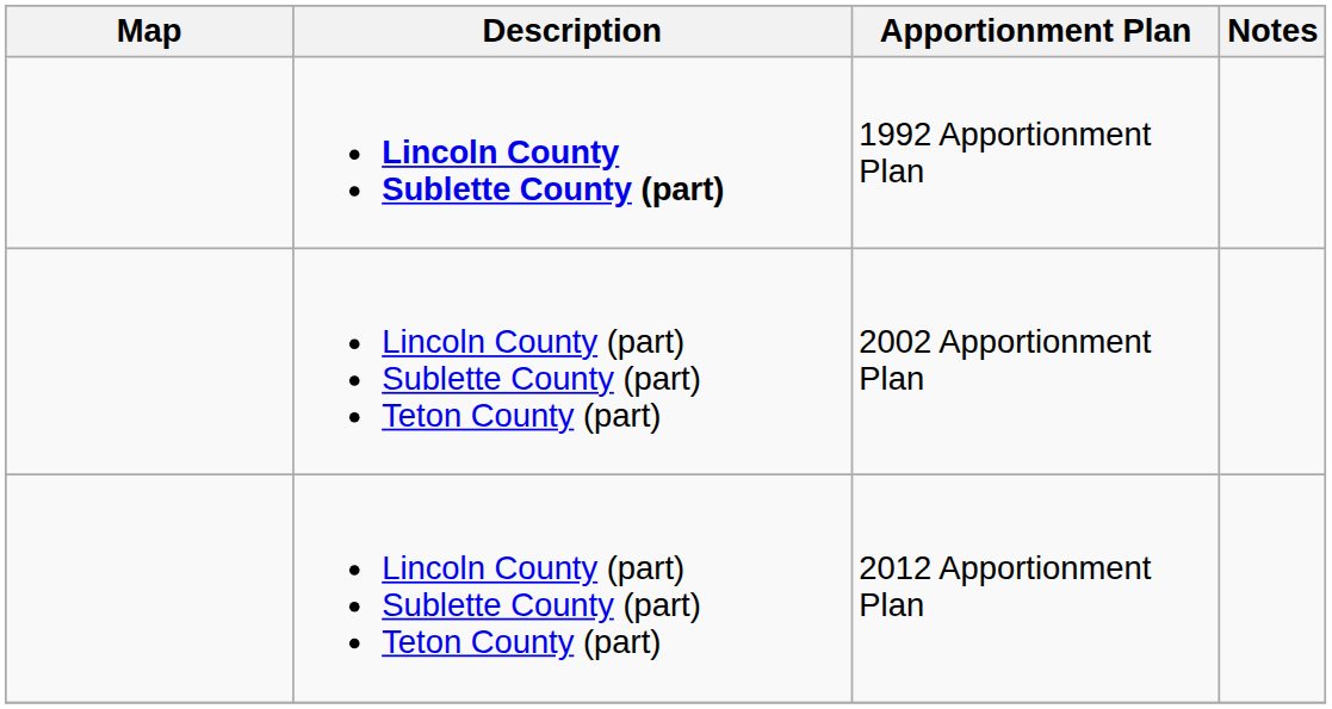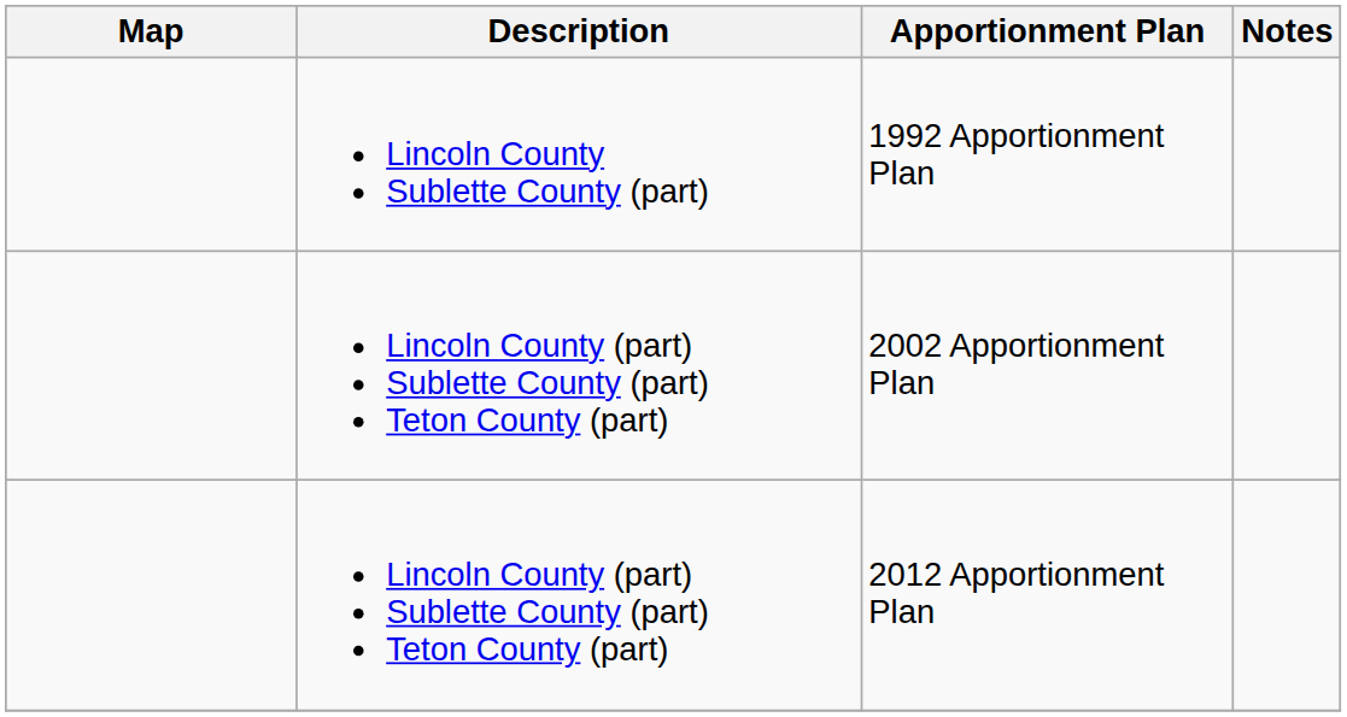1992 Apportionment Plan | Description: bold -> normal
